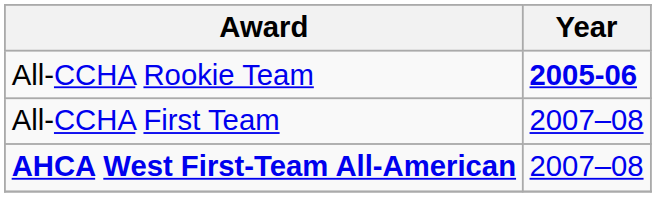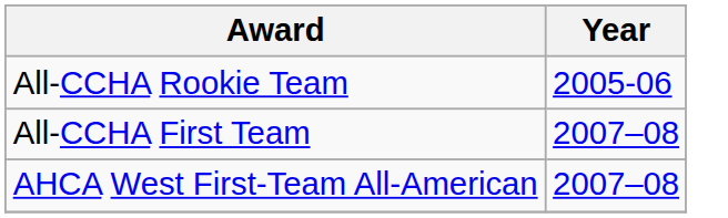row 2 | Year: bold -> normal
row 4 | Award: bold -> normal
